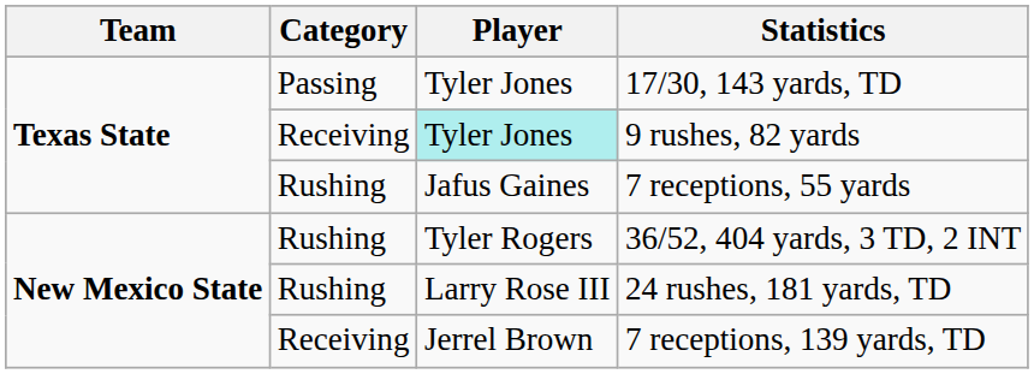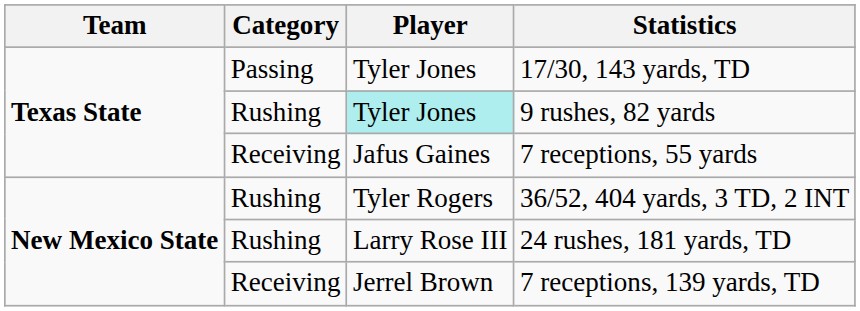9 rushes, 82 yards | Category: Receiving -> Rushing
7 receptions, 55 yards | Category: Rushing -> Receiving
